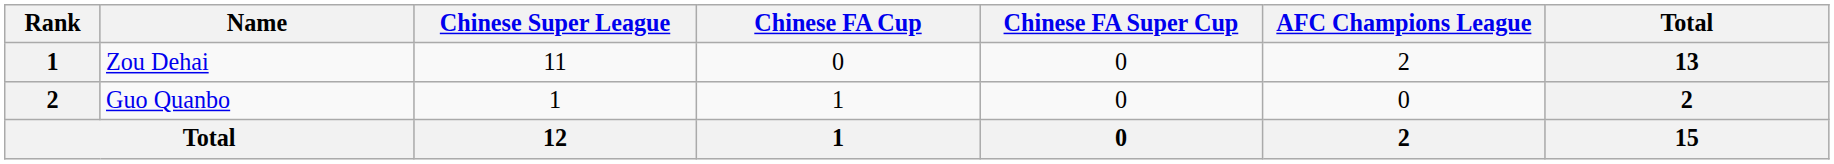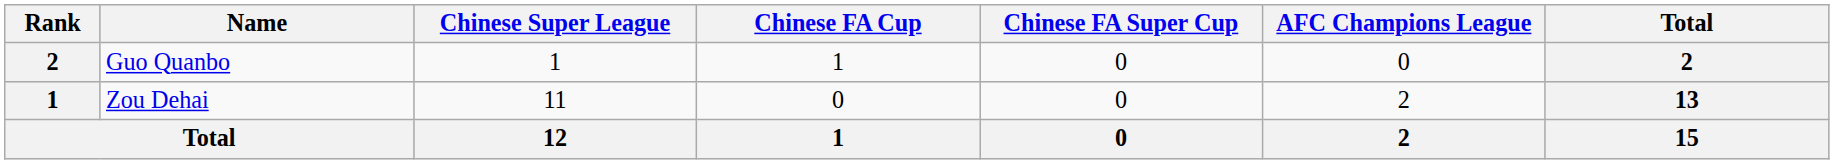rows swapped: Zou Dehai <-> Guo Quanbo
